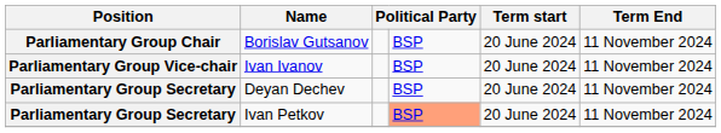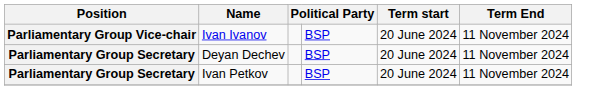- row: Parliamentary Group Chair | Borislav Gutsanov | BSP | 20 June 2024 | 11 November 2024
Ivan Petkov | column 4: lightsalmon background -> no background
